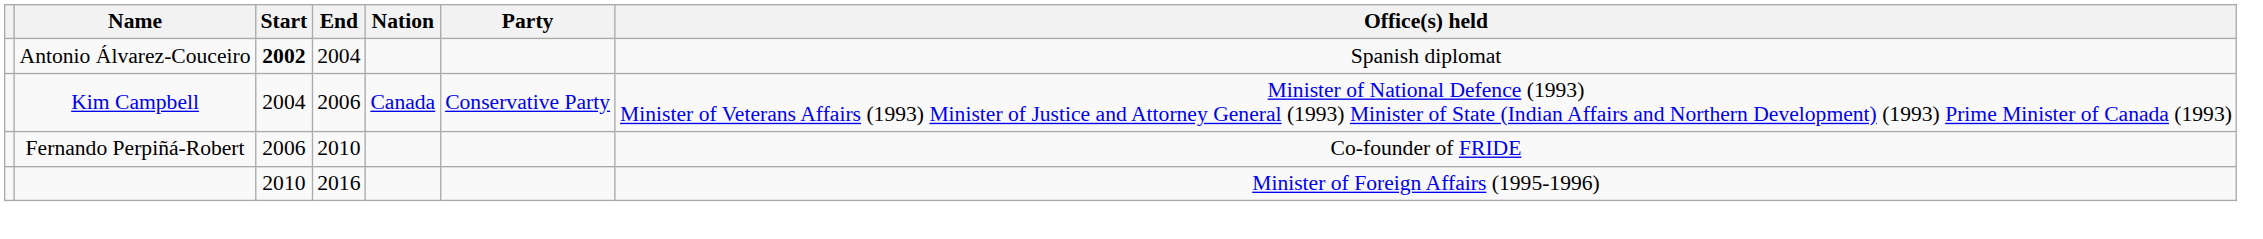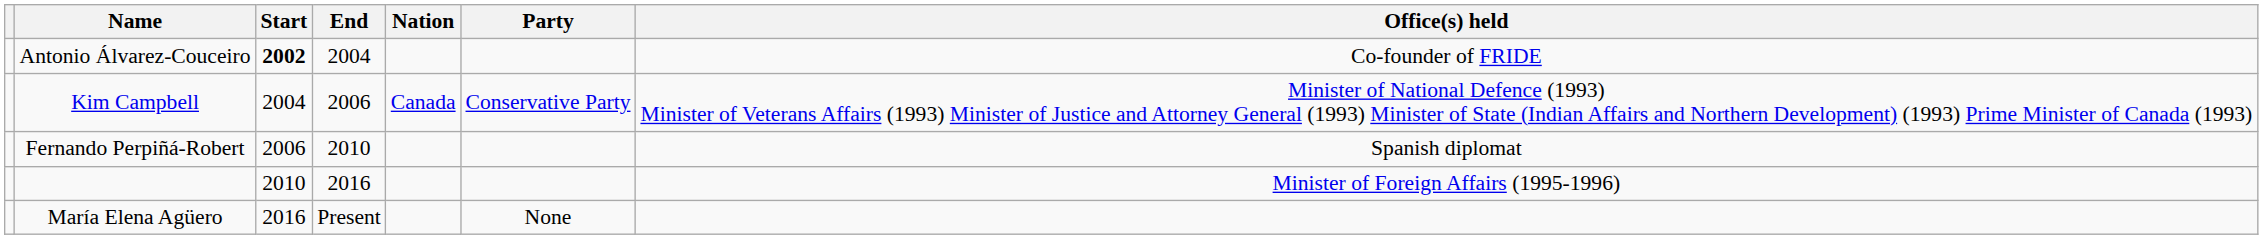Antonio Álvarez-Couceiro | Office(s) held: Spanish diplomat -> Co-founder of FRIDE
Fernando Perpiñá-Robert | Office(s) held: Co-founder of FRIDE -> Spanish diplomat
+ row: María Elena Agüero | 2016 | Present | None
